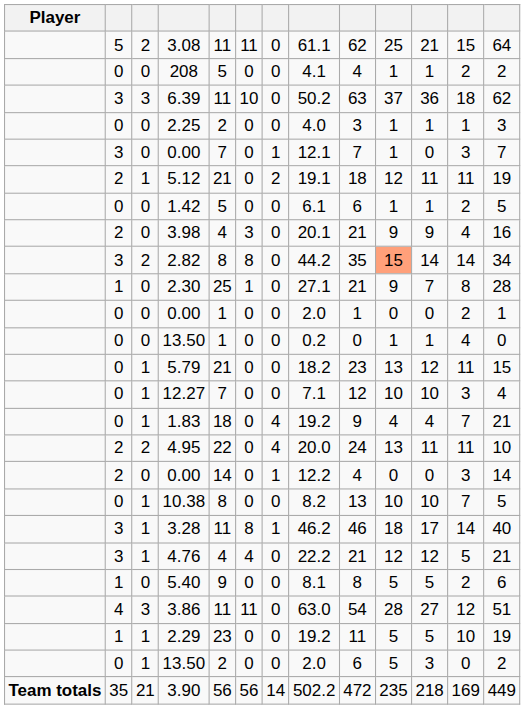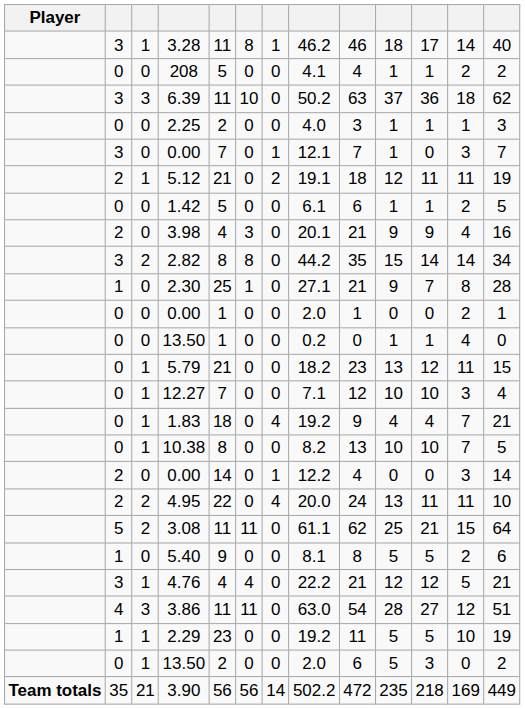rows swapped: 3.08 <-> 3.28
2.82 | column 10: lightsalmon background -> no background
rows swapped: 10.38 <-> 4.95
rows swapped: 5.40 <-> 4.76
